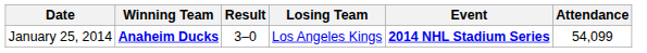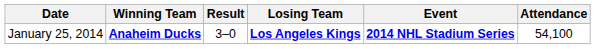January 25, 2014 | Losing Team: normal -> bold
January 25, 2014 | Attendance: 54,099 -> 54,100
